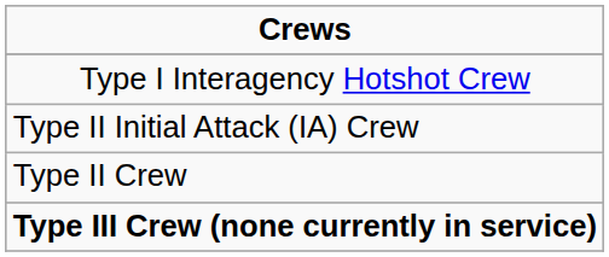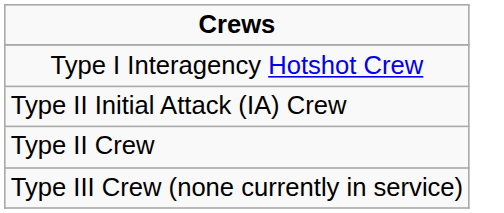row 5 | column 1: bold -> normal
